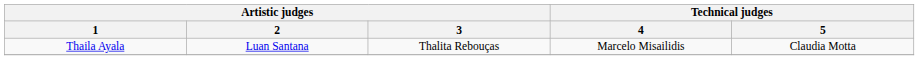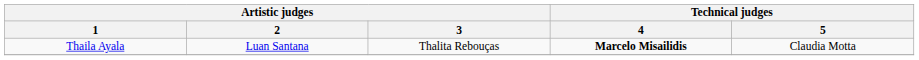Thaila Ayala | Technical judges / 4: normal -> bold
